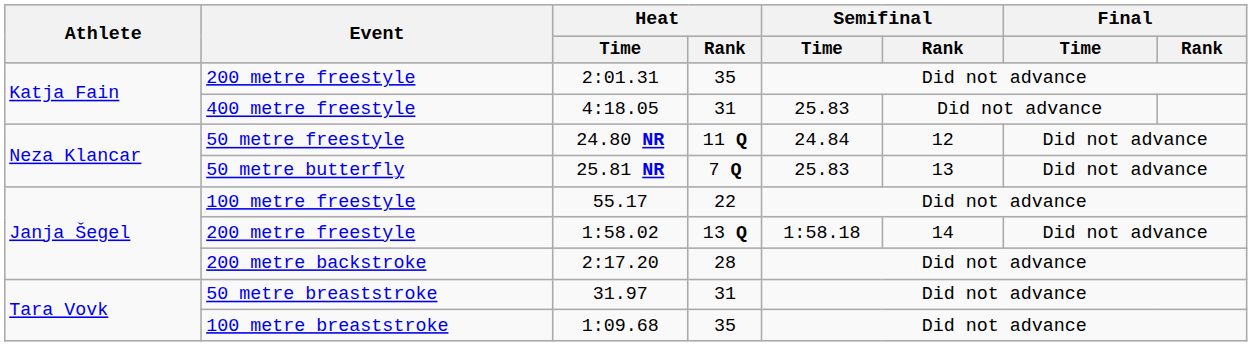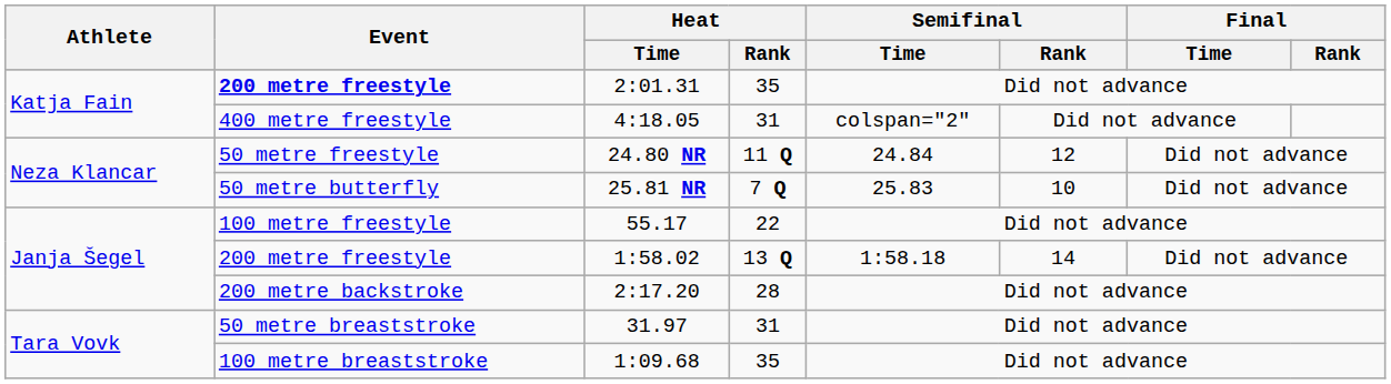2:01.31 | Event: normal -> bold
4:18.05 | Semifinal / Time: 25.83 -> colspan="2"
25.81 NR | Semifinal / Rank: 13 -> 10
